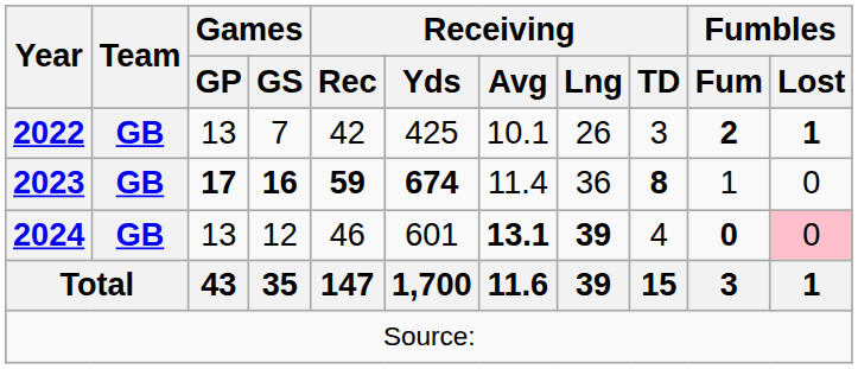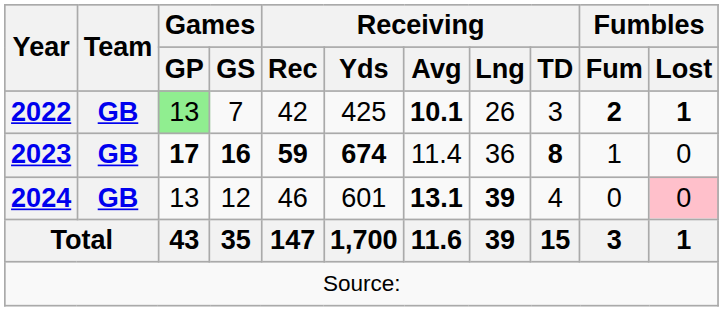2022 | Games / GP: no background -> lightgreen background
2022 | Receiving / Avg: normal -> bold
2024 | Fumbles / Fum: bold -> normal
